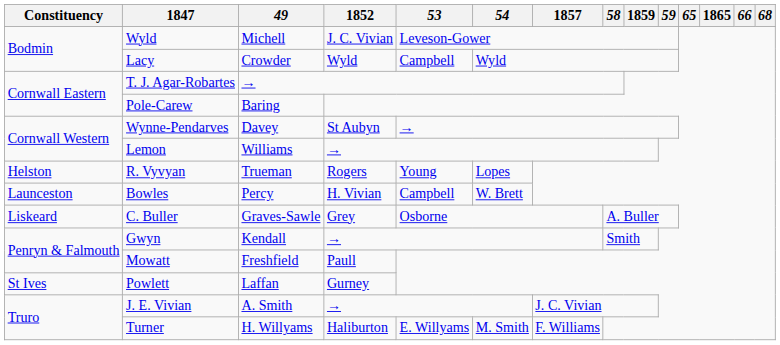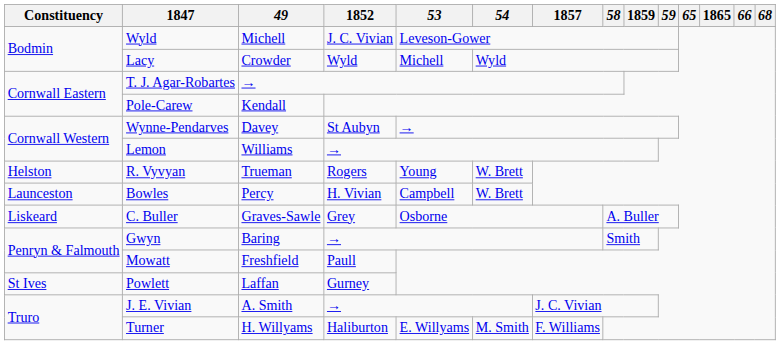Lacy | 53: Campbell -> Michell
Pole-Carew | 49: Baring -> Kendall
R. Vyvyan | 54: Lopes -> W. Brett
Gwyn | 49: Kendall -> Baring
